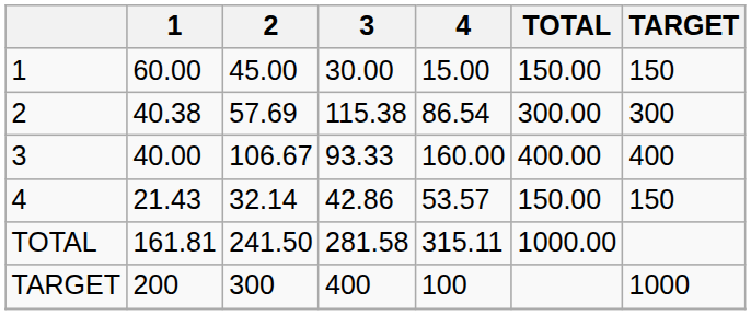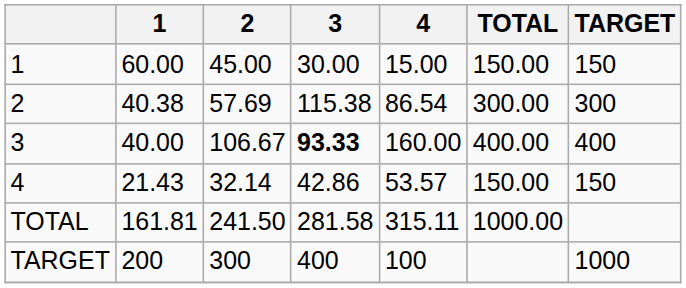row 4 | 3: normal -> bold
